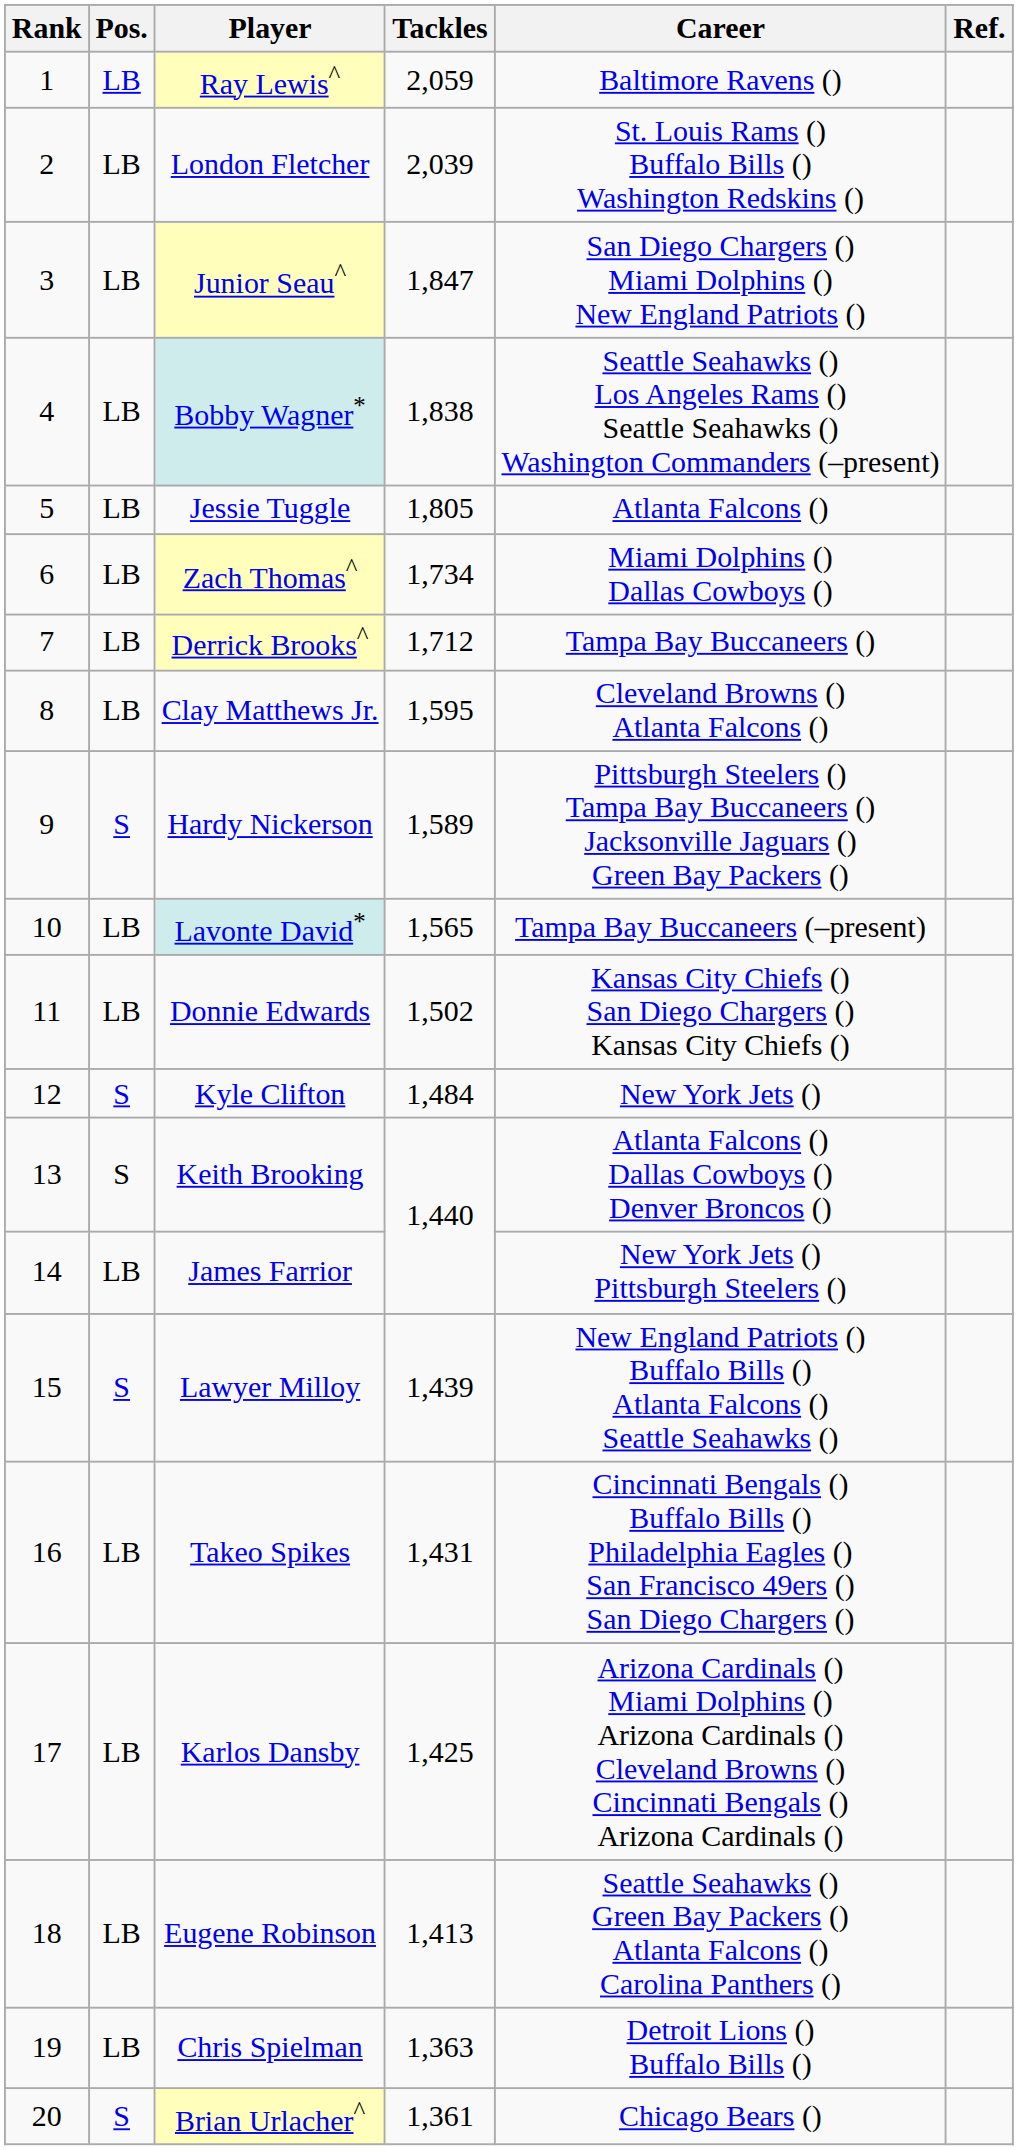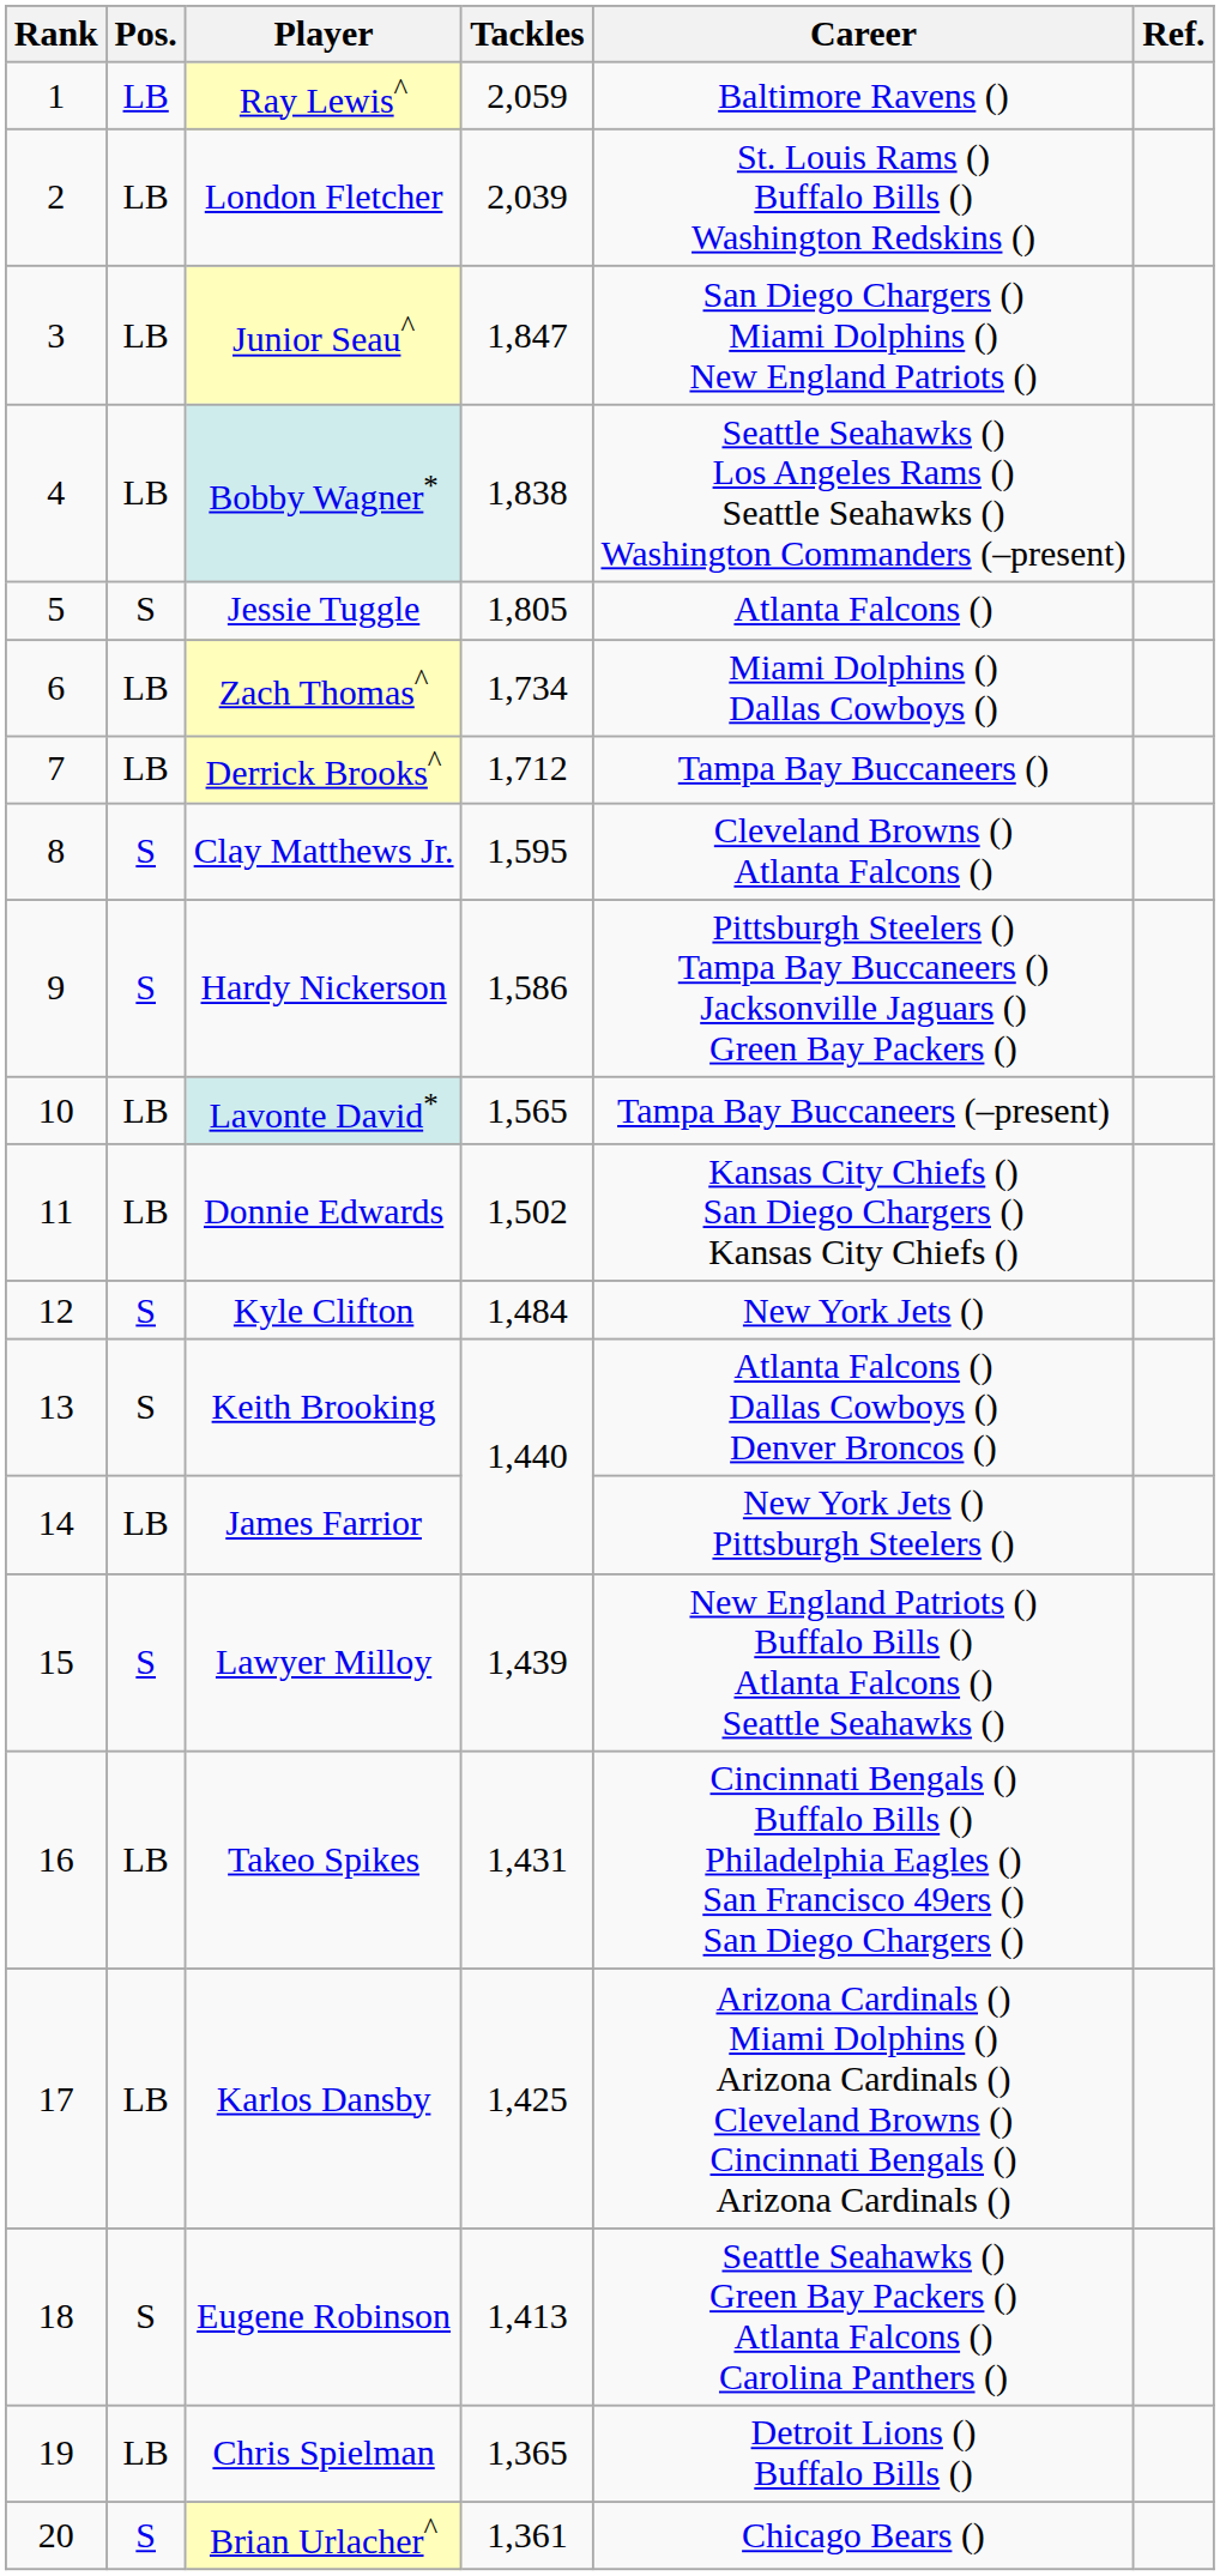Jessie Tuggle | Pos.: LB -> S
Clay Matthews Jr. | Pos.: LB -> S
Hardy Nickerson | Tackles: 1,589 -> 1,586
Eugene Robinson | Pos.: LB -> S
Chris Spielman | Tackles: 1,363 -> 1,365
